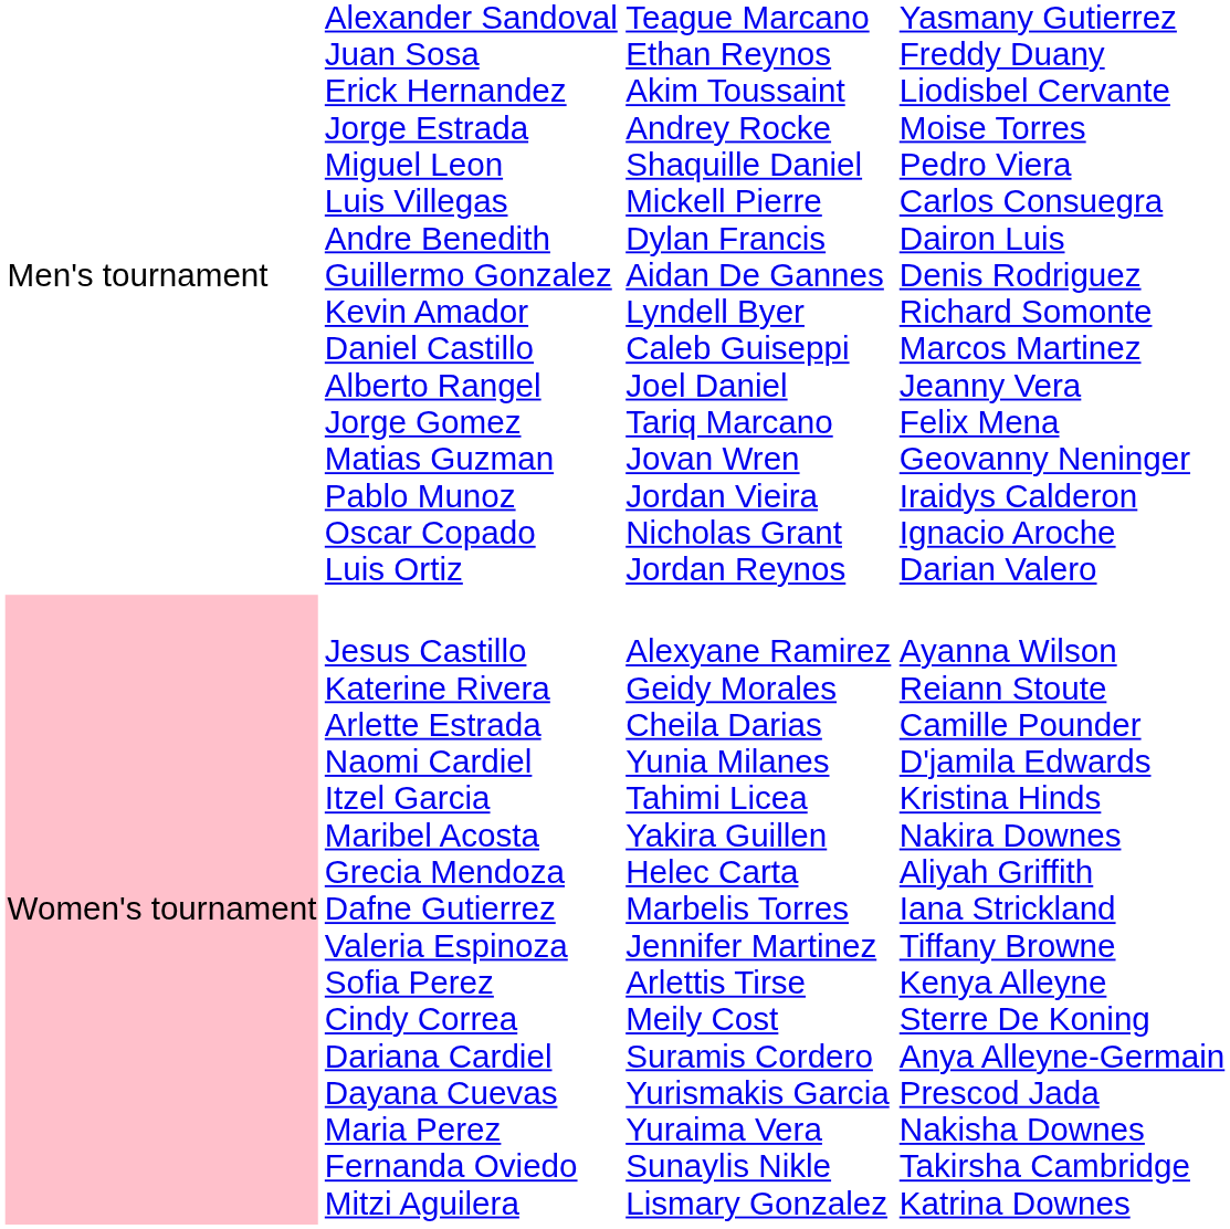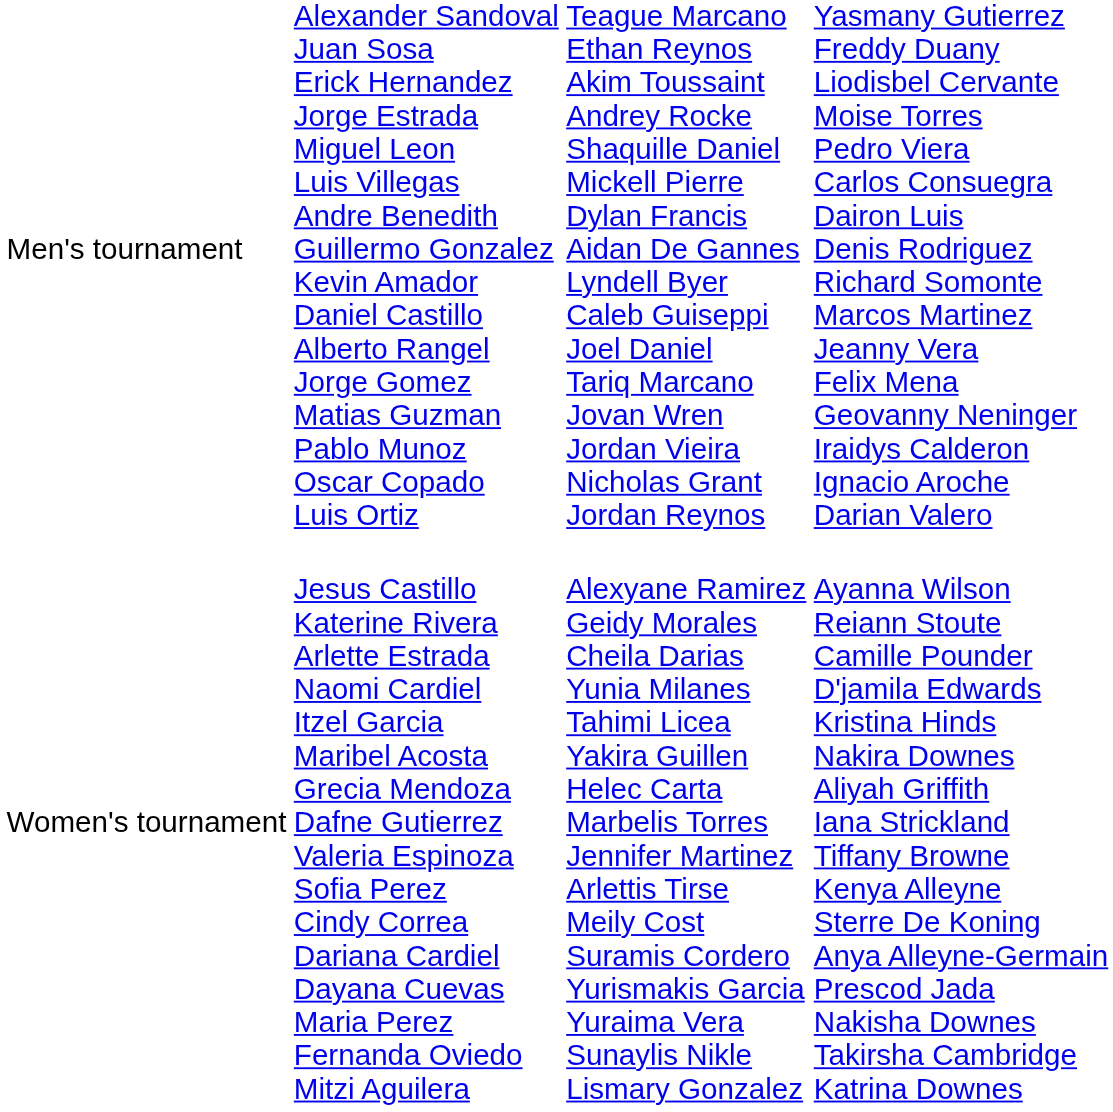Women's tournament | column 1: pink background -> no background
